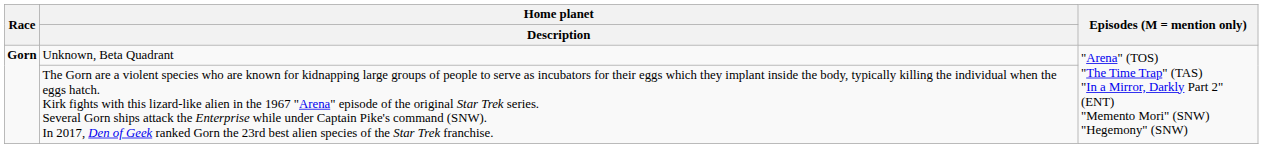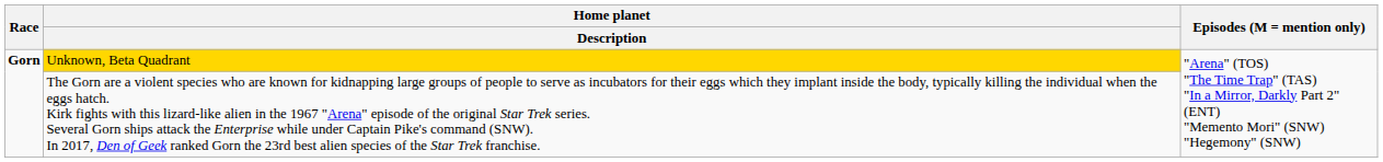Unknown, Beta Quadrant | Home planet / Description: no background -> gold background
